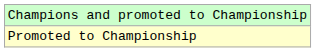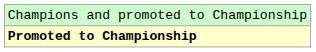row 2 | column 1: normal -> bold
